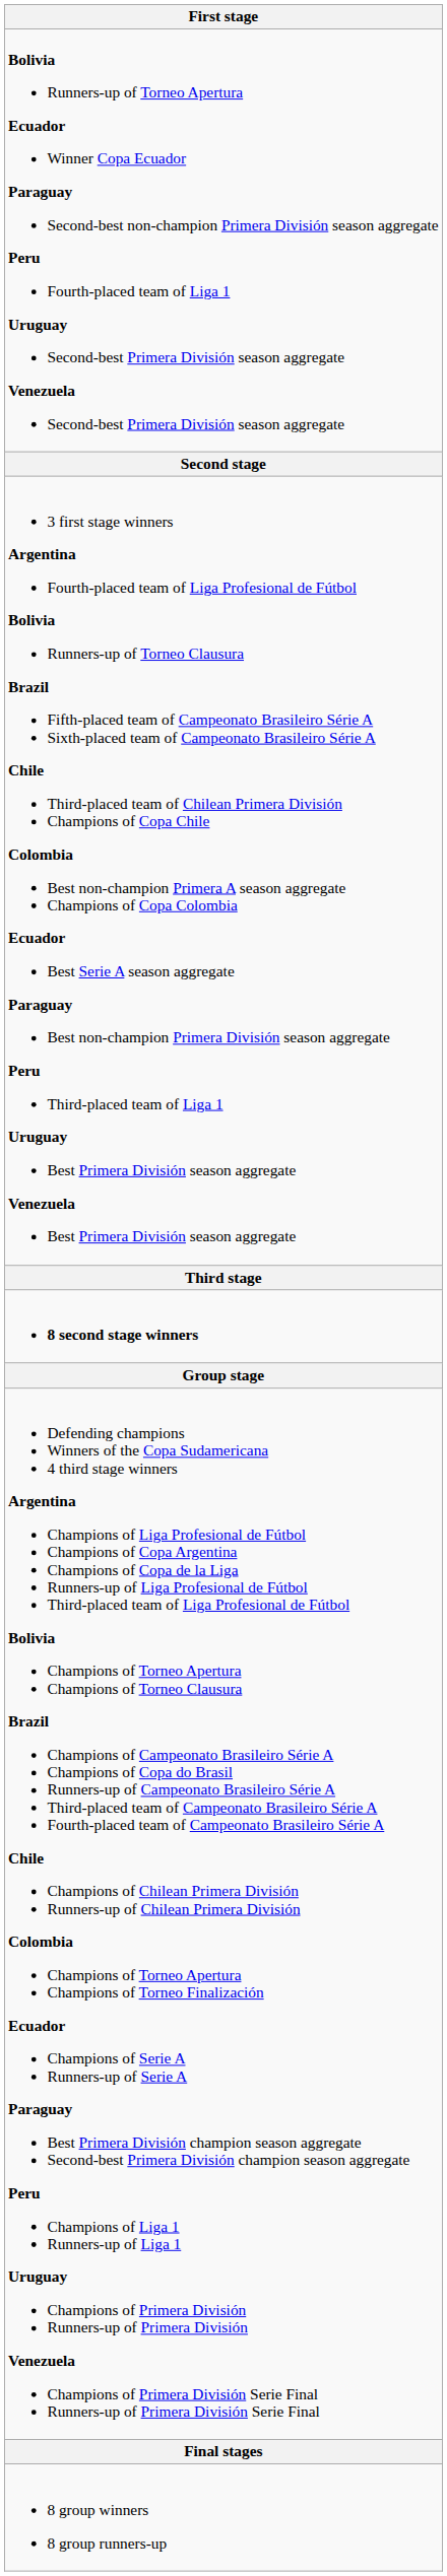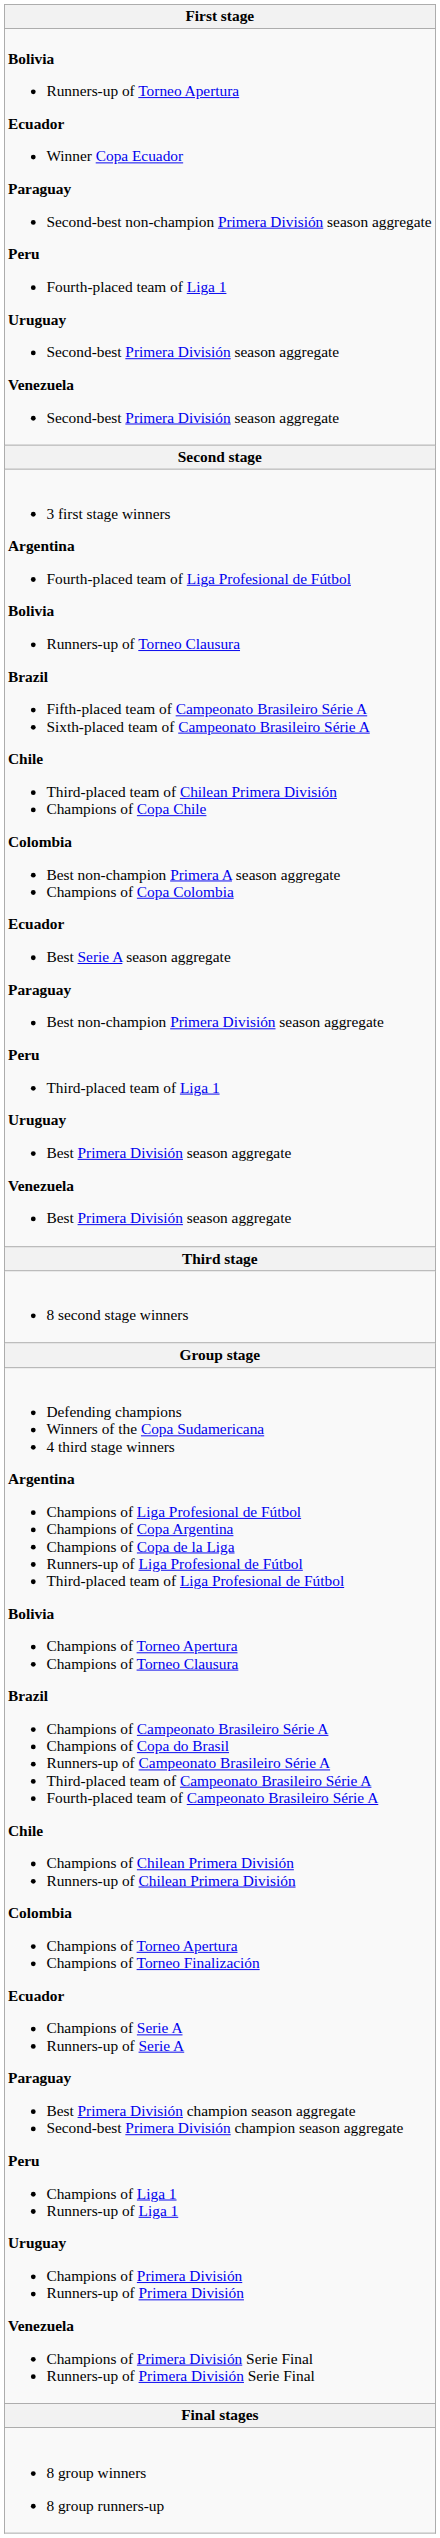row 6 | column 1: bold -> normal
